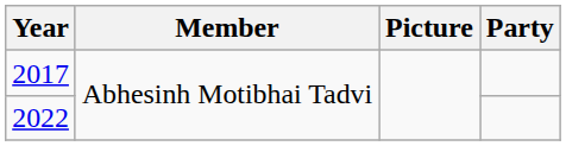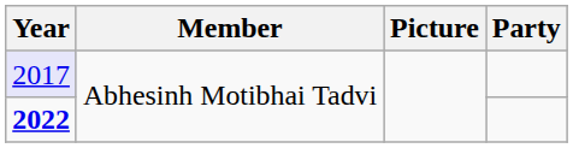2017 | Year: no background -> lavender background
2022 | Year: normal -> bold
